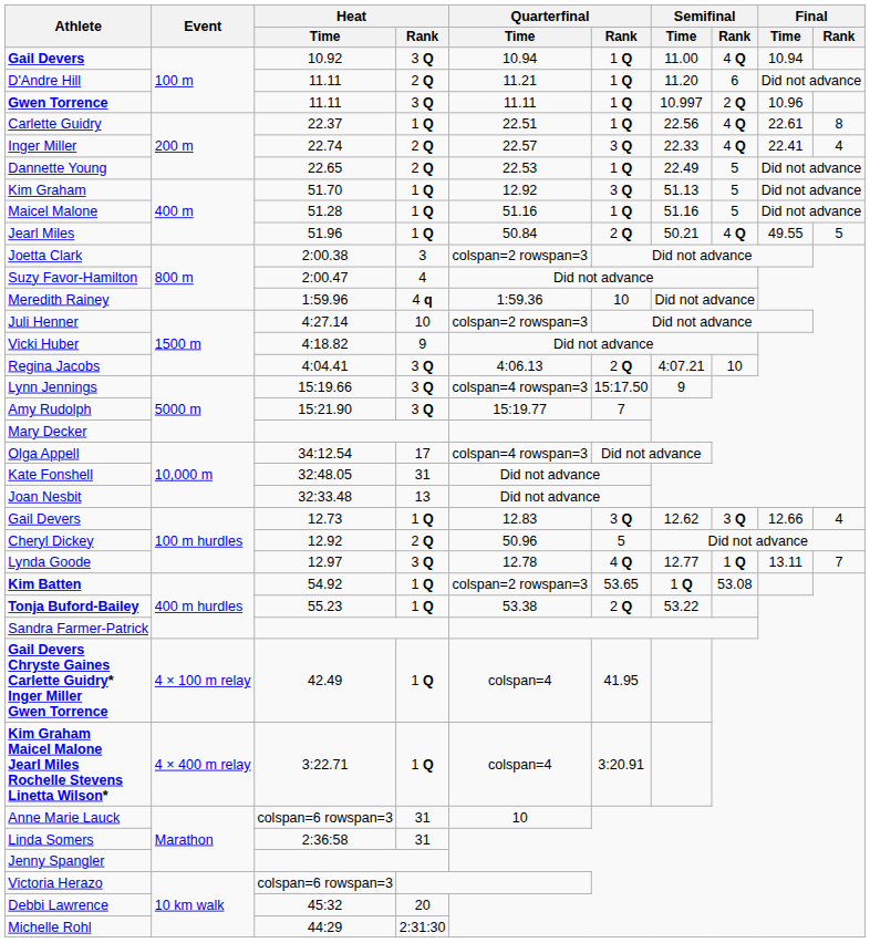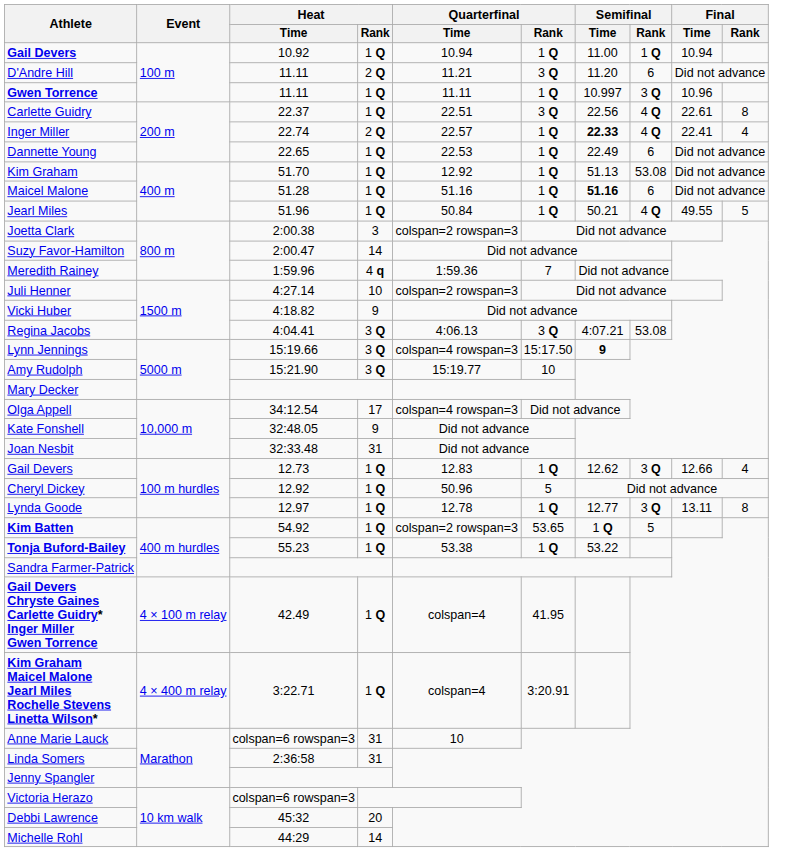Gail Devers / 10.92 | Heat / Rank: 3 Q -> 1 Q
Gail Devers / 10.92 | Semifinal / Rank: 4 Q -> 1 Q
D'Andre Hill | Quarterfinal / Rank: 1 Q -> 3 Q
Gwen Torrence | Heat / Rank: 3 Q -> 1 Q
Gwen Torrence | Semifinal / Rank: 2 Q -> 3 Q
Carlette Guidry | Quarterfinal / Rank: 1 Q -> 3 Q
Inger Miller | Quarterfinal / Rank: 3 Q -> 1 Q
Inger Miller | Semifinal / Time: normal -> bold
Dannette Young | Heat / Rank: 2 Q -> 1 Q
Dannette Young | Semifinal / Rank: 5 -> 6
Kim Graham | Quarterfinal / Rank: 3 Q -> 1 Q
Kim Graham | Semifinal / Rank: 5 -> 53.08
Maicel Malone | Semifinal / Time: normal -> bold
Maicel Malone | Semifinal / Rank: 5 -> 6
Jearl Miles | Quarterfinal / Rank: 2 Q -> 1 Q
Suzy Favor-Hamilton | Heat / Rank: 4 -> 14
Meredith Rainey | Quarterfinal / Rank: 10 -> 7
Regina Jacobs | Quarterfinal / Rank: 2 Q -> 3 Q
Regina Jacobs | Semifinal / Rank: 10 -> 53.08
Lynn Jennings | Semifinal / Time: normal -> bold
Amy Rudolph | Quarterfinal / Rank: 7 -> 10
Kate Fonshell | Heat / Rank: 31 -> 9
Joan Nesbit | Heat / Rank: 13 -> 31
Gail Devers / 12.73 | Quarterfinal / Rank: 3 Q -> 1 Q
Cheryl Dickey | Heat / Rank: 2 Q -> 1 Q
Lynda Goode | Heat / Rank: 3 Q -> 1 Q
Lynda Goode | Quarterfinal / Rank: 4 Q -> 1 Q
Lynda Goode | Semifinal / Rank: 1 Q -> 3 Q
Lynda Goode | Final / Rank: 7 -> 8
Kim Batten | Semifinal / Rank: 53.08 -> 5
Tonja Buford-Bailey | Quarterfinal / Rank: 2 Q -> 1 Q
Michelle Rohl | Heat / Rank: 2:31:30 -> 14
